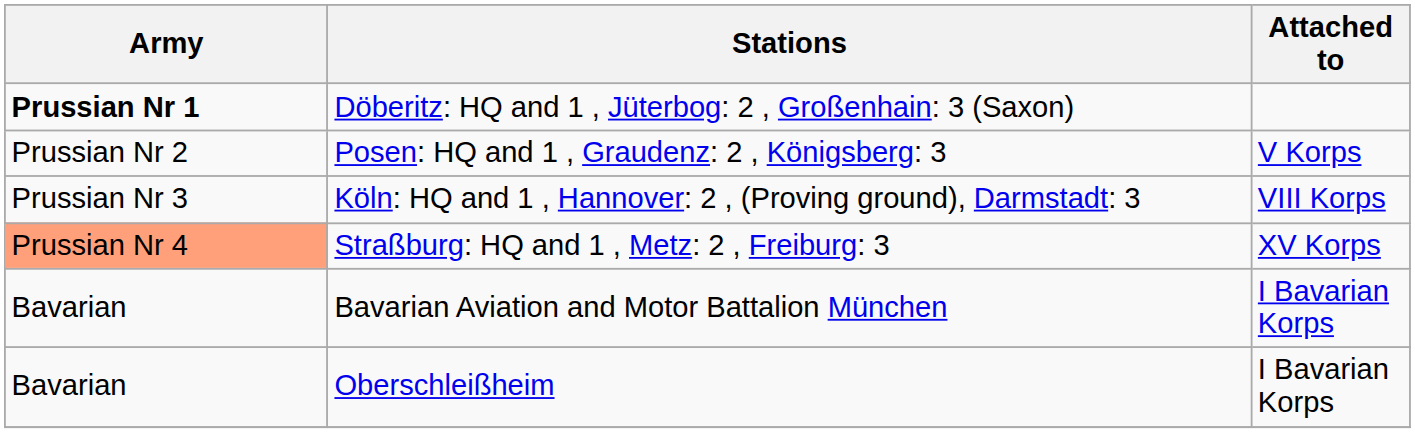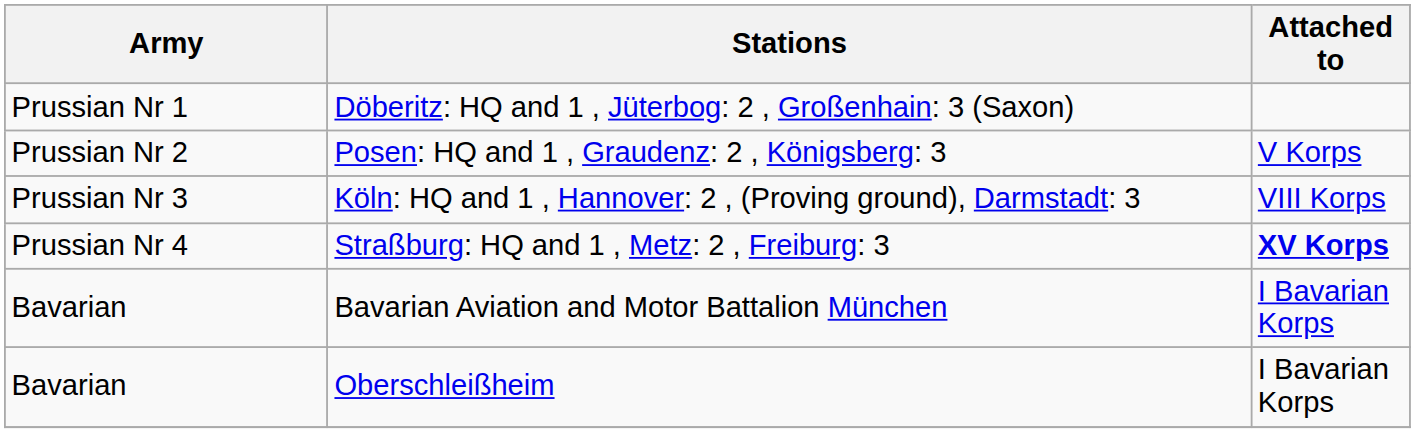Döberitz: HQ and 1 , Jüterbog: 2 , Großenhain: 3 (Saxon) | Army: bold -> normal
Straßburg: HQ and 1 , Metz: 2 , Freiburg: 3 | Army: lightsalmon background -> no background
Straßburg: HQ and 1 , Metz: 2 , Freiburg: 3 | Attached to: normal -> bold
